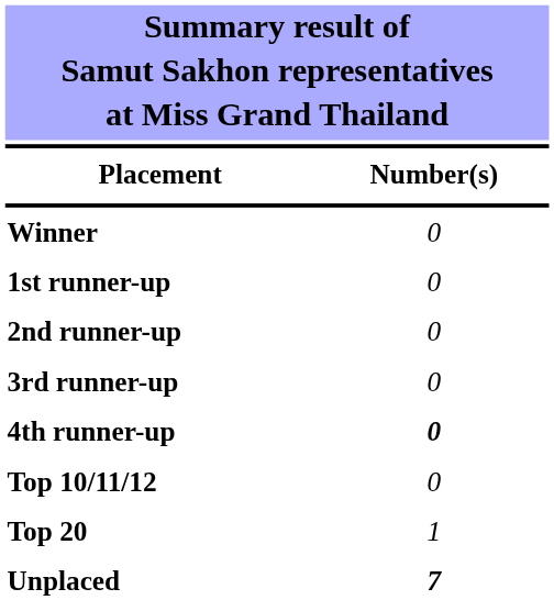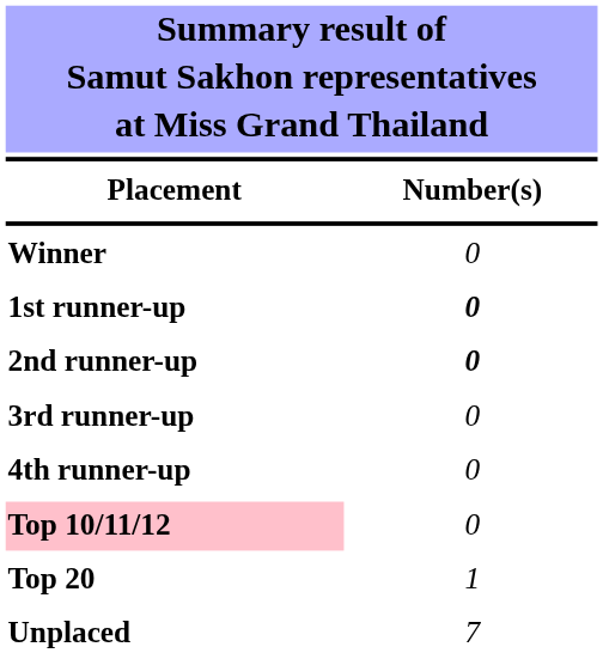row 4 | column 2: normal -> bold
row 5 | column 2: normal -> bold
row 7 | column 2: bold -> normal
row 8 | column 1: no background -> pink background
row 10 | column 2: bold -> normal
